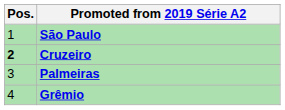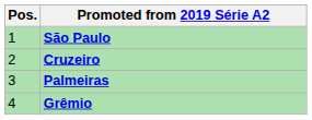Cruzeiro | Pos.: bold -> normal
